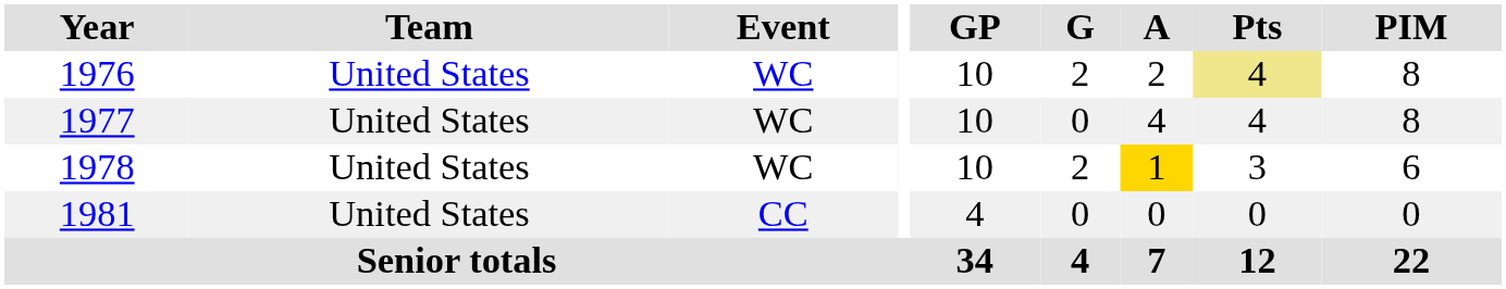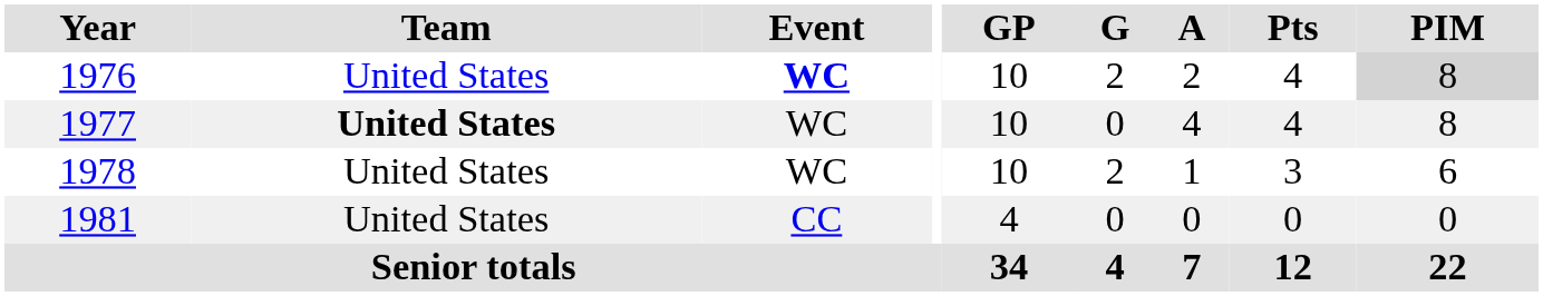1976 | Event: normal -> bold
1976 | Pts: khaki background -> no background
1976 | PIM: no background -> lightgrey background
1977 | Team: normal -> bold
1978 | A: gold background -> no background
